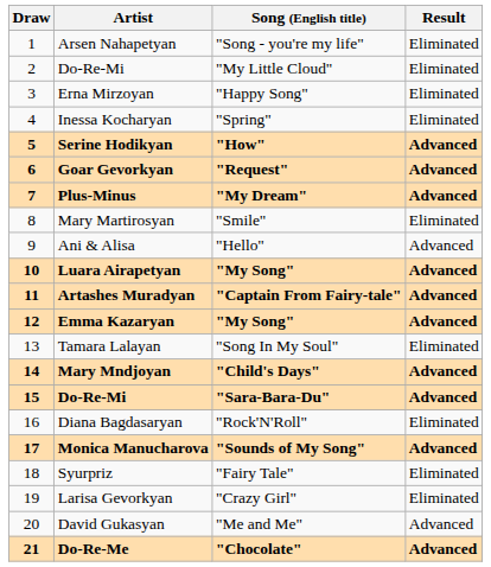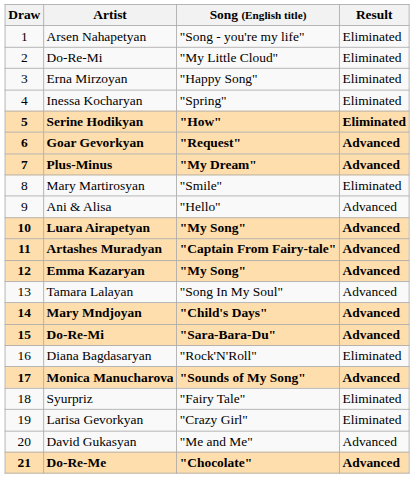Serine Hodikyan | Result: Advanced -> Eliminated
Tamara Lalayan | Result: Eliminated -> Advanced
